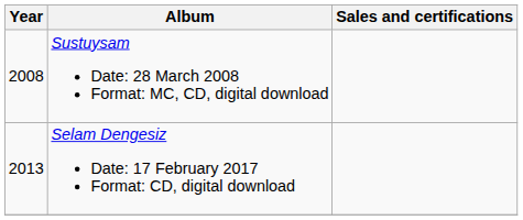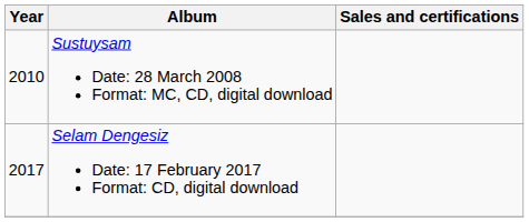row 2 | Year: 2008 -> 2010
row 3 | Year: 2013 -> 2017
